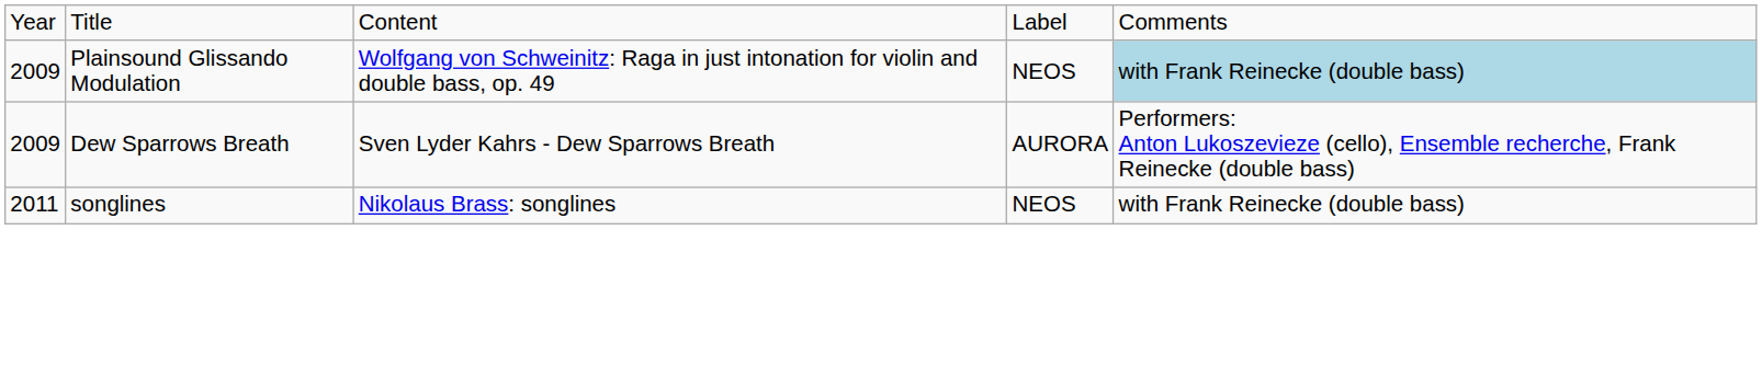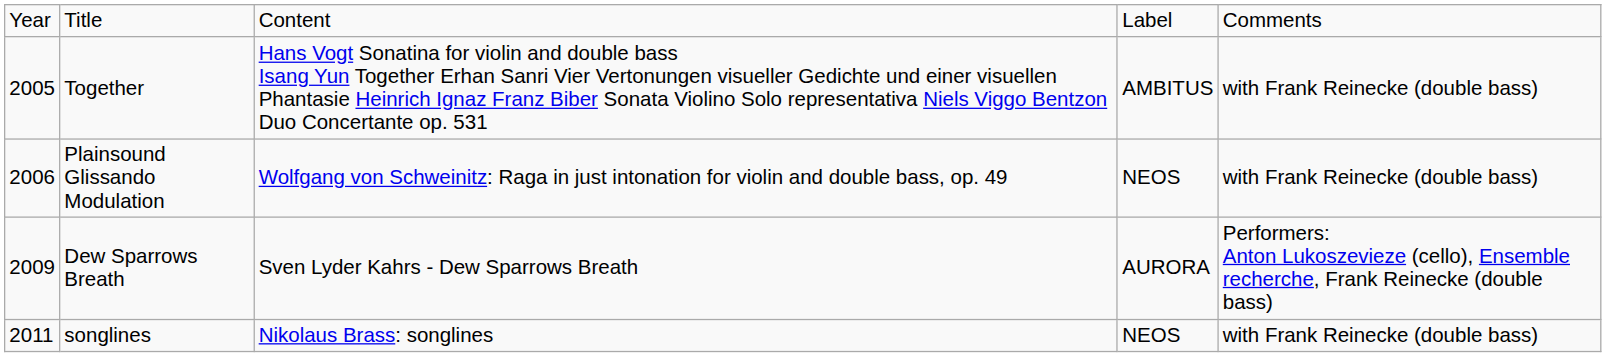+ row: 2005 | Together | Hans Vogt Sonatina for violin and double bass Isang Yun Together Erhan Sanri Vier Vertonungen visueller Gedichte und einer visuellen Phantasie Heinrich Ignaz Franz Biber Sonata Violino Solo representativa Niels Viggo Bentzon Duo Concertante op. 531 | AMBITUS | with Frank Reinecke (double bass)
Plainsound Glissando Modulation | column 1: 2009 -> 2006
Plainsound Glissando Modulation | column 5: lightblue background -> no background
